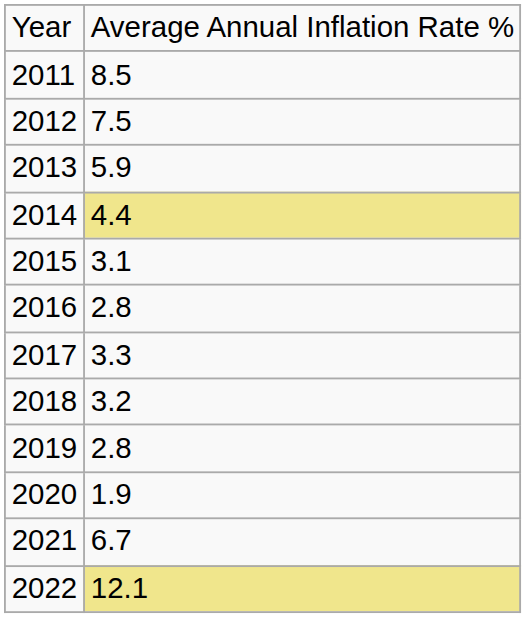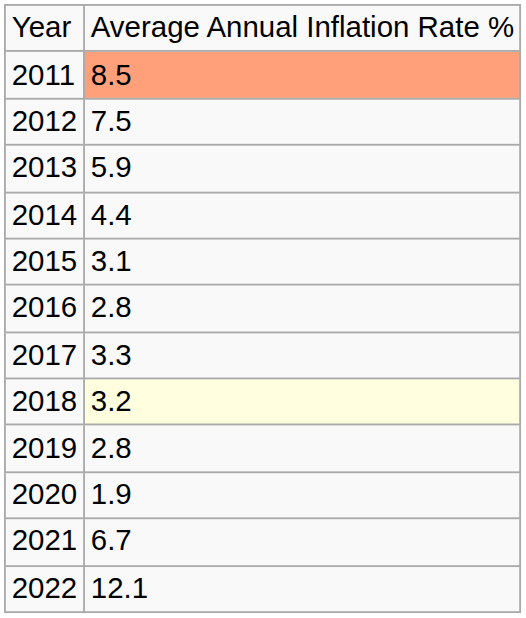2011 | column 2: no background -> lightsalmon background
2014 | column 2: khaki background -> no background
2018 | column 2: no background -> lightyellow background
2022 | column 2: khaki background -> no background
